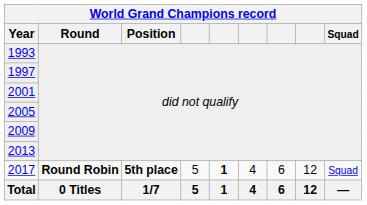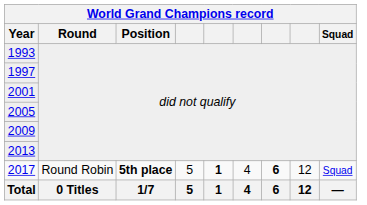2017 | Round: bold -> normal
2017 | column 7: normal -> bold
